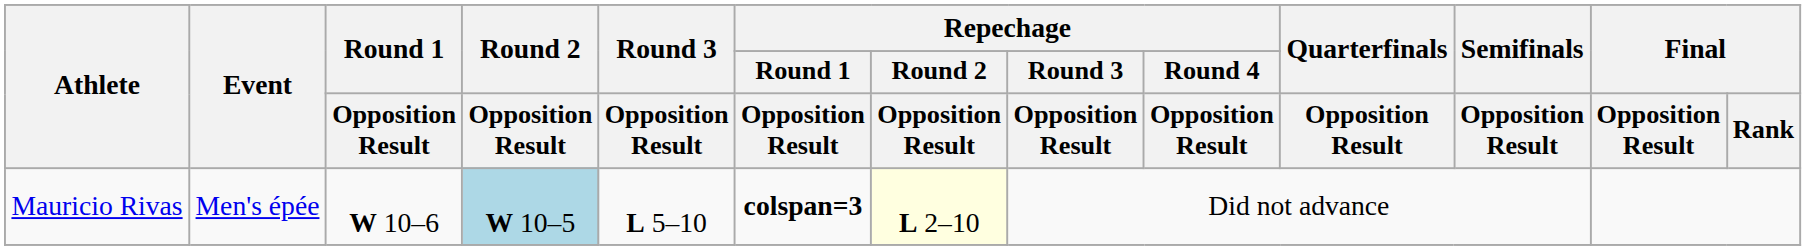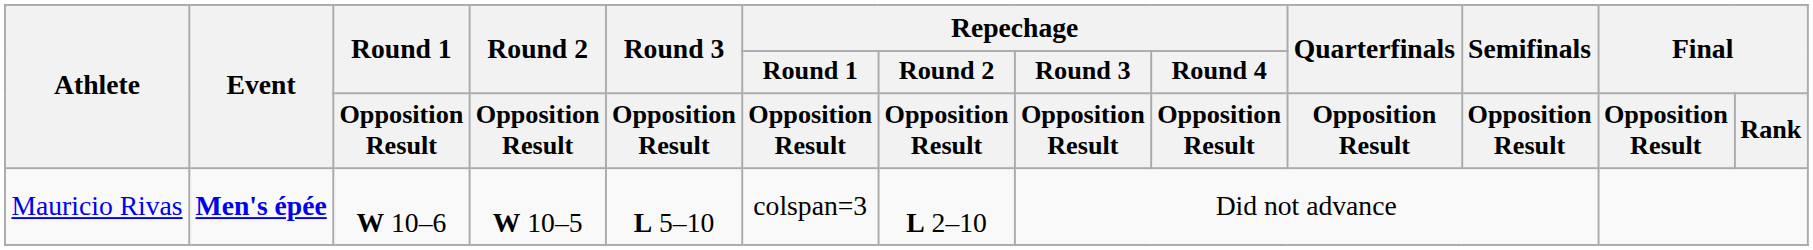Mauricio Rivas | Event: normal -> bold
Mauricio Rivas | Round 2 / Opposition Result: lightblue background -> no background
Mauricio Rivas | Repechage / Round 1 / Opposition Result: bold -> normal
Mauricio Rivas | Repechage / Round 2 / Opposition Result: lightyellow background -> no background
